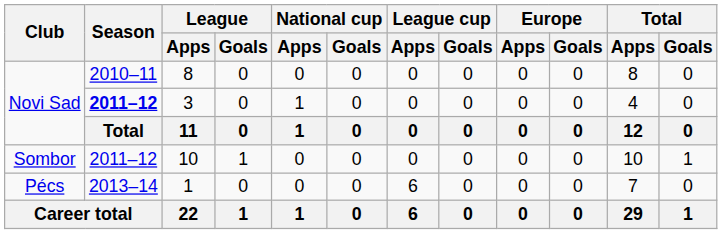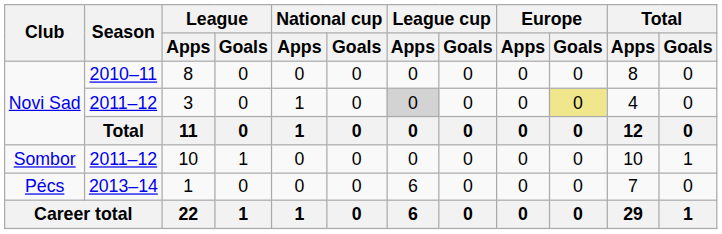3 | Season: bold -> normal
3 | League cup / Apps: no background -> lightgrey background
3 | Europe / Goals: no background -> khaki background
